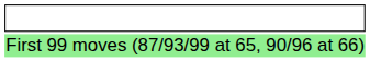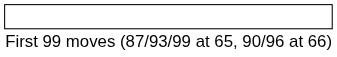row 1 | column 1: lightgreen background -> no background
